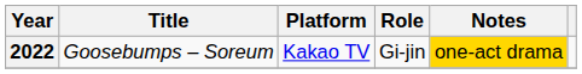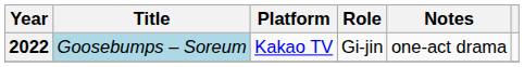2022 | Title: no background -> lightblue background
2022 | Notes: gold background -> no background
